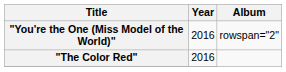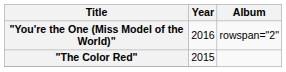"The Color Red" | Year: 2016 -> 2015
